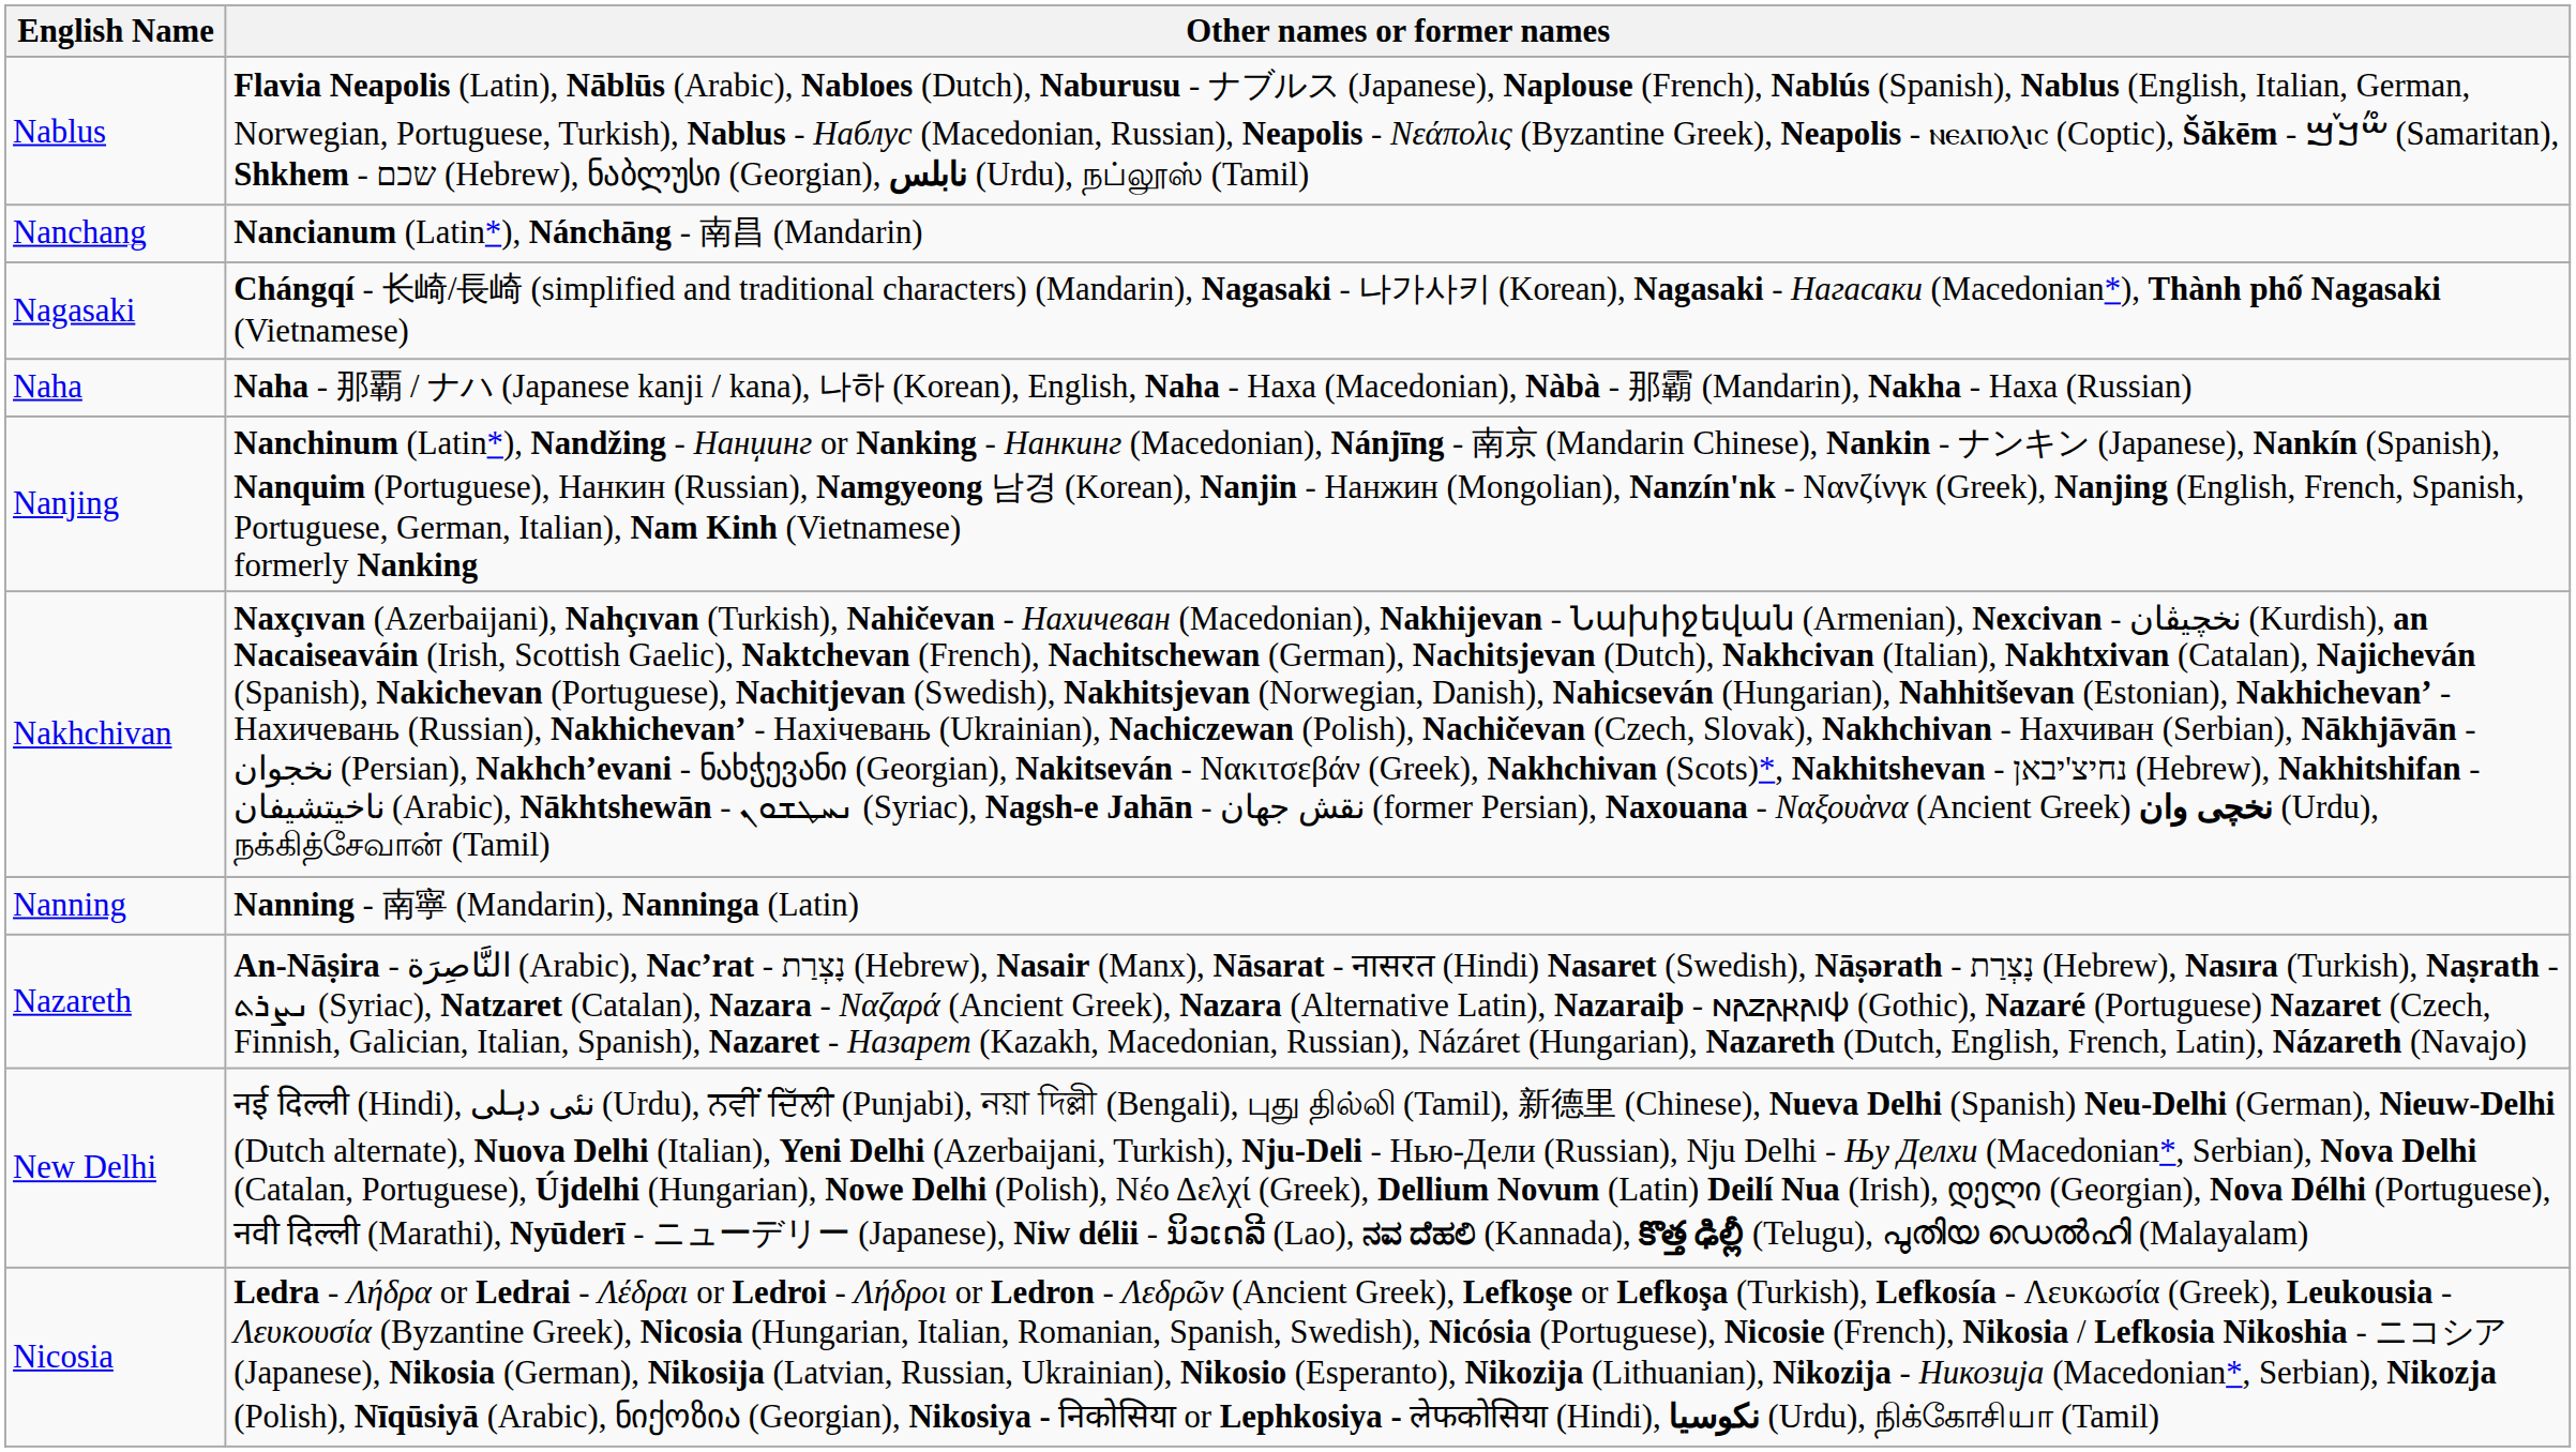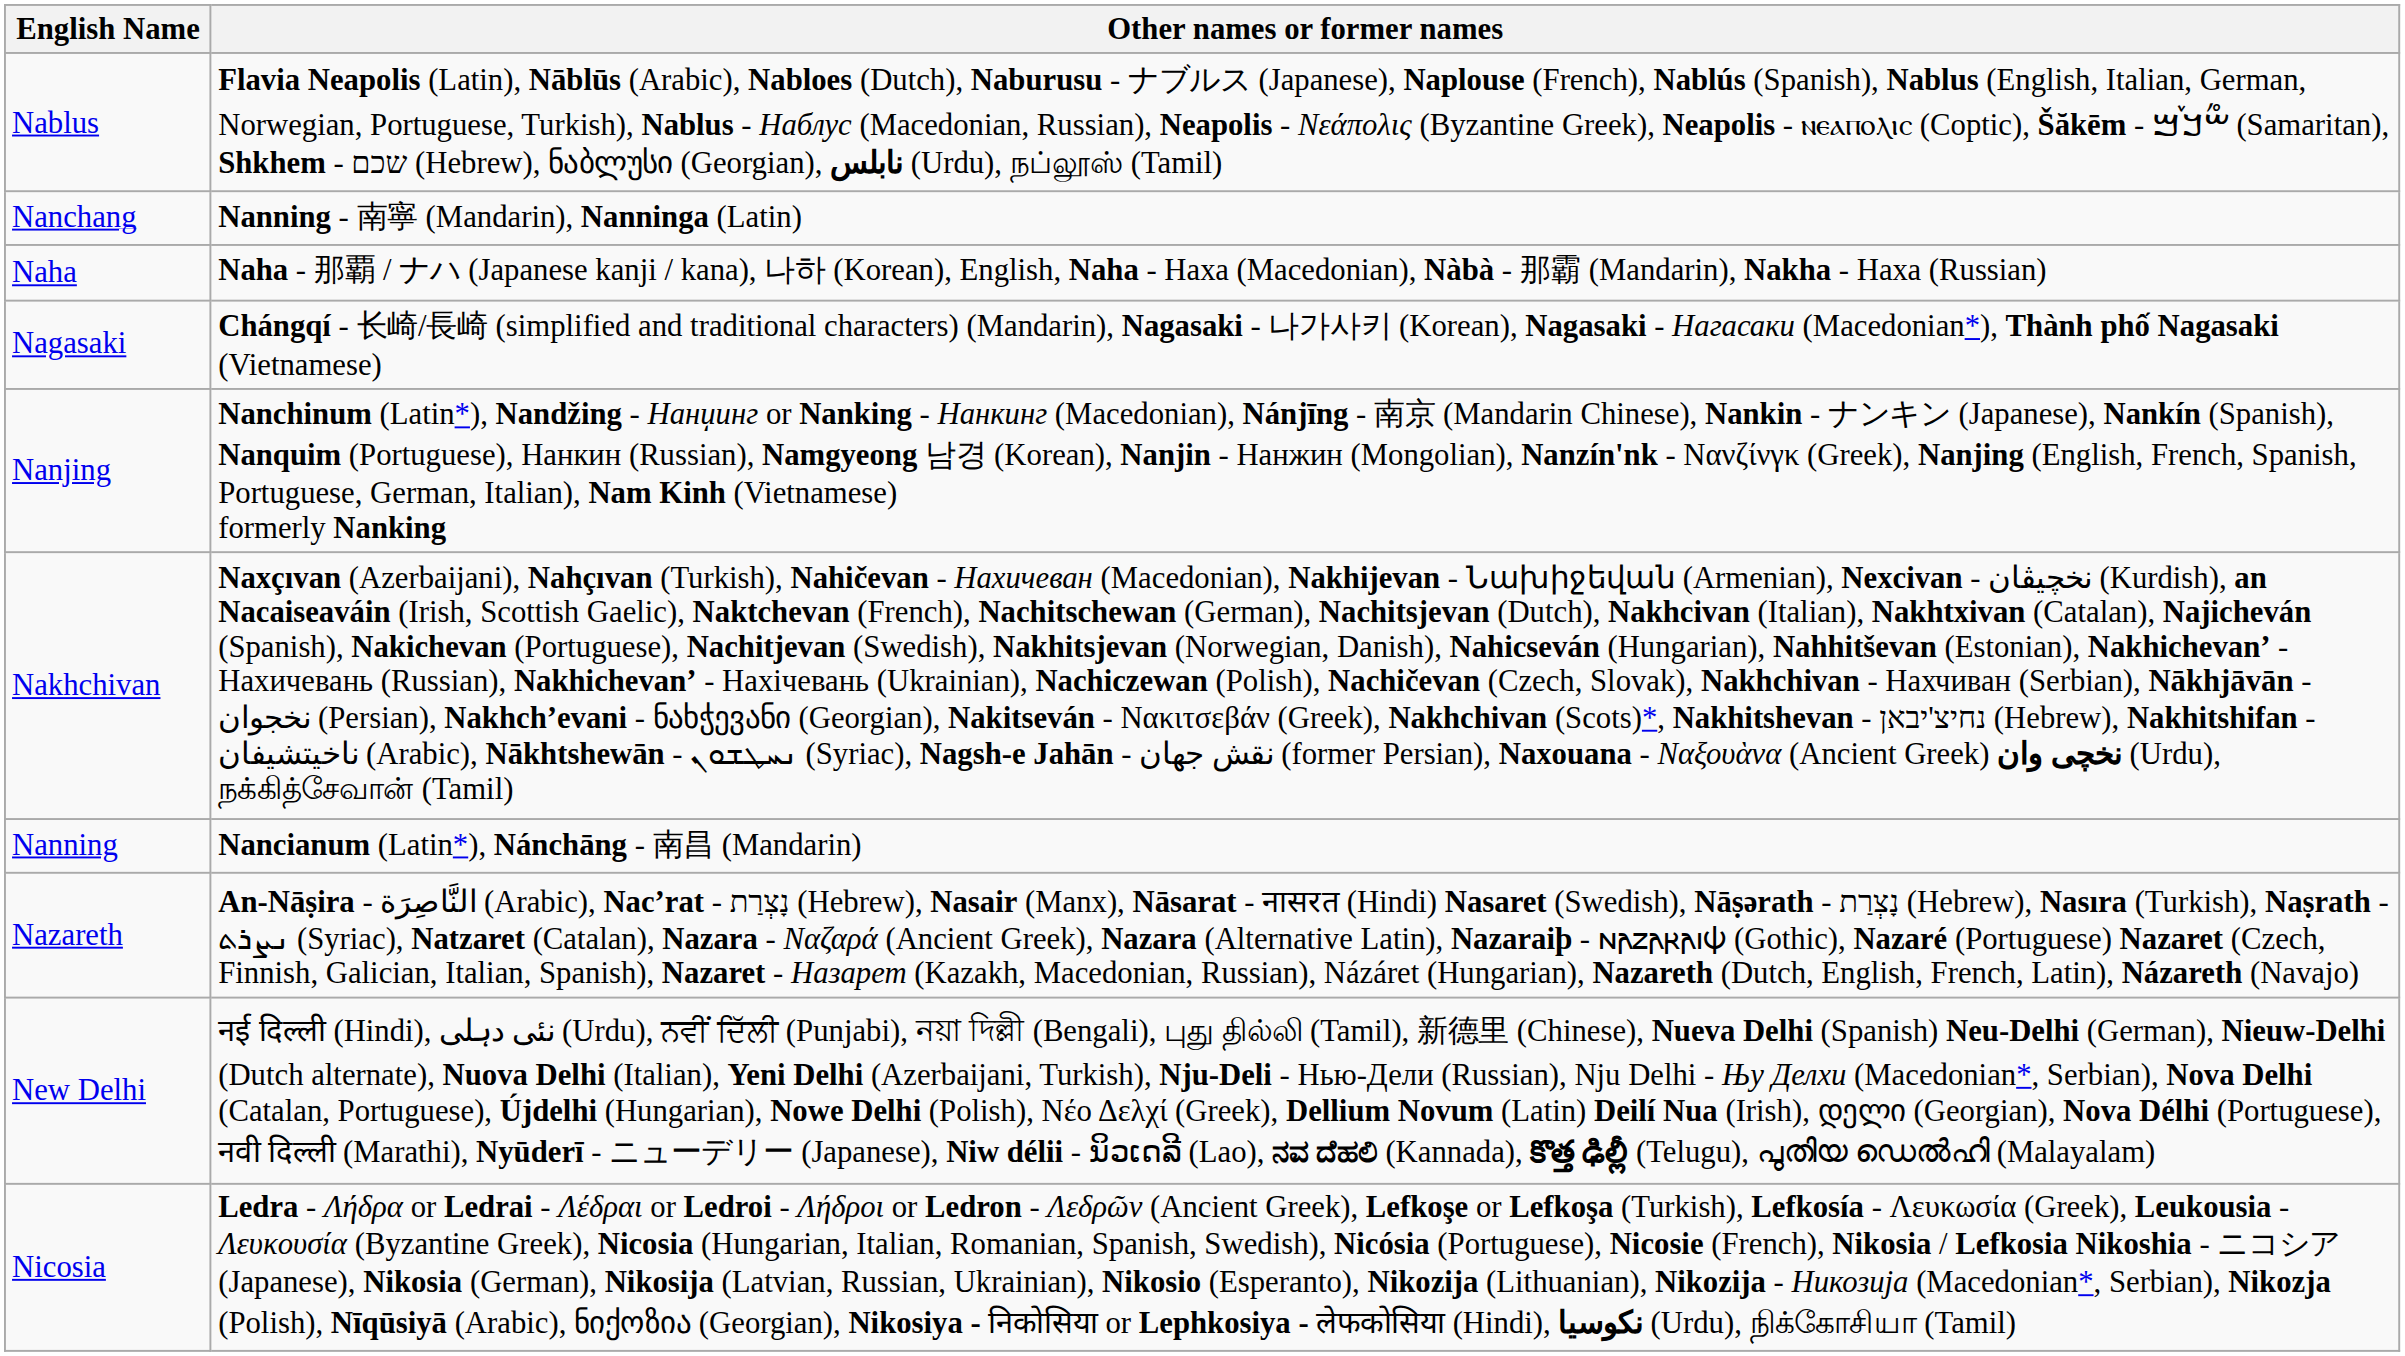Nanchang | Other names or former names: Nancianum (Latin*), Nánchāng - 南昌 (Mandarin) -> Nanning - 南寧 (Mandarin), Nanninga (Latin)
rows swapped: Nagasaki <-> Naha
Nanning | Other names or former names: Nanning - 南寧 (Mandarin), Nanninga (Latin) -> Nancianum (Latin*), Nánchāng - 南昌 (Mandarin)
